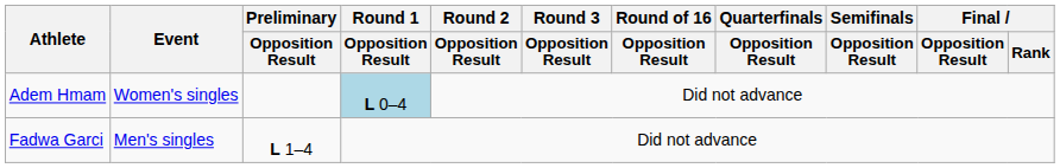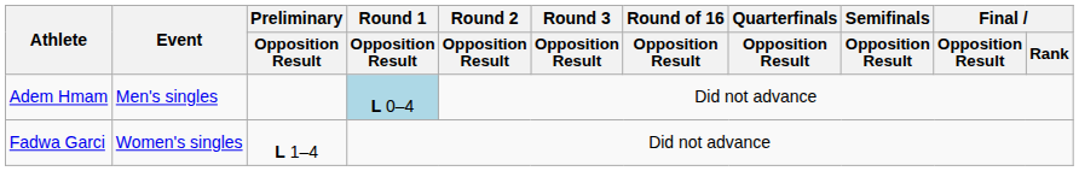Adem Hmam | Event: Women's singles -> Men's singles
Fadwa Garci | Event: Men's singles -> Women's singles
